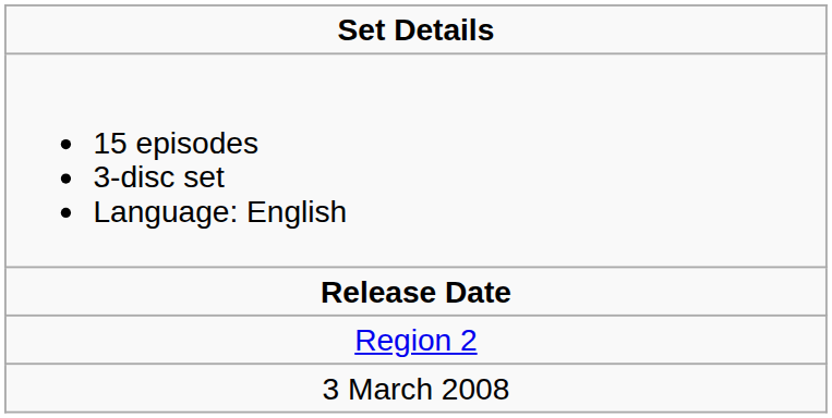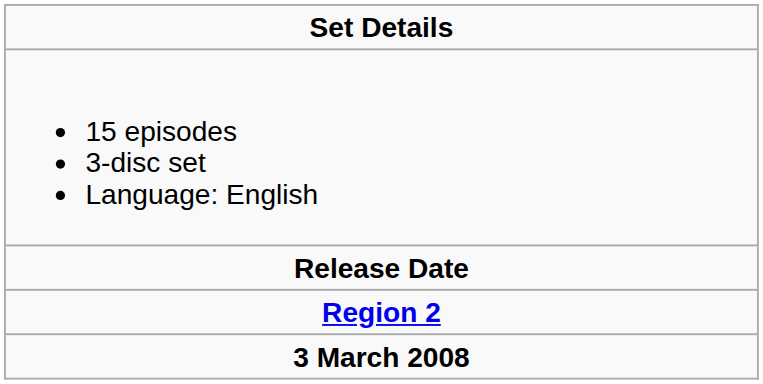Region 2 | column 1: normal -> bold
3 March 2008 | column 1: normal -> bold
